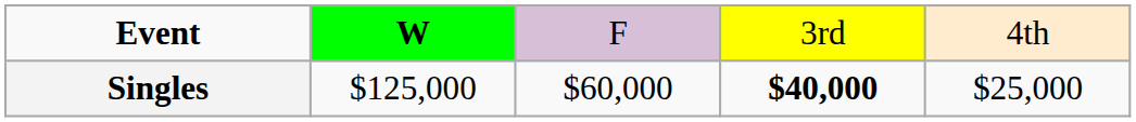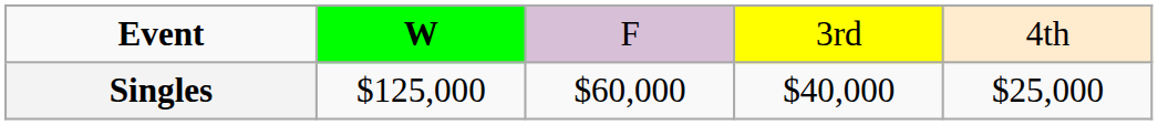Singles | column 4: bold -> normal
